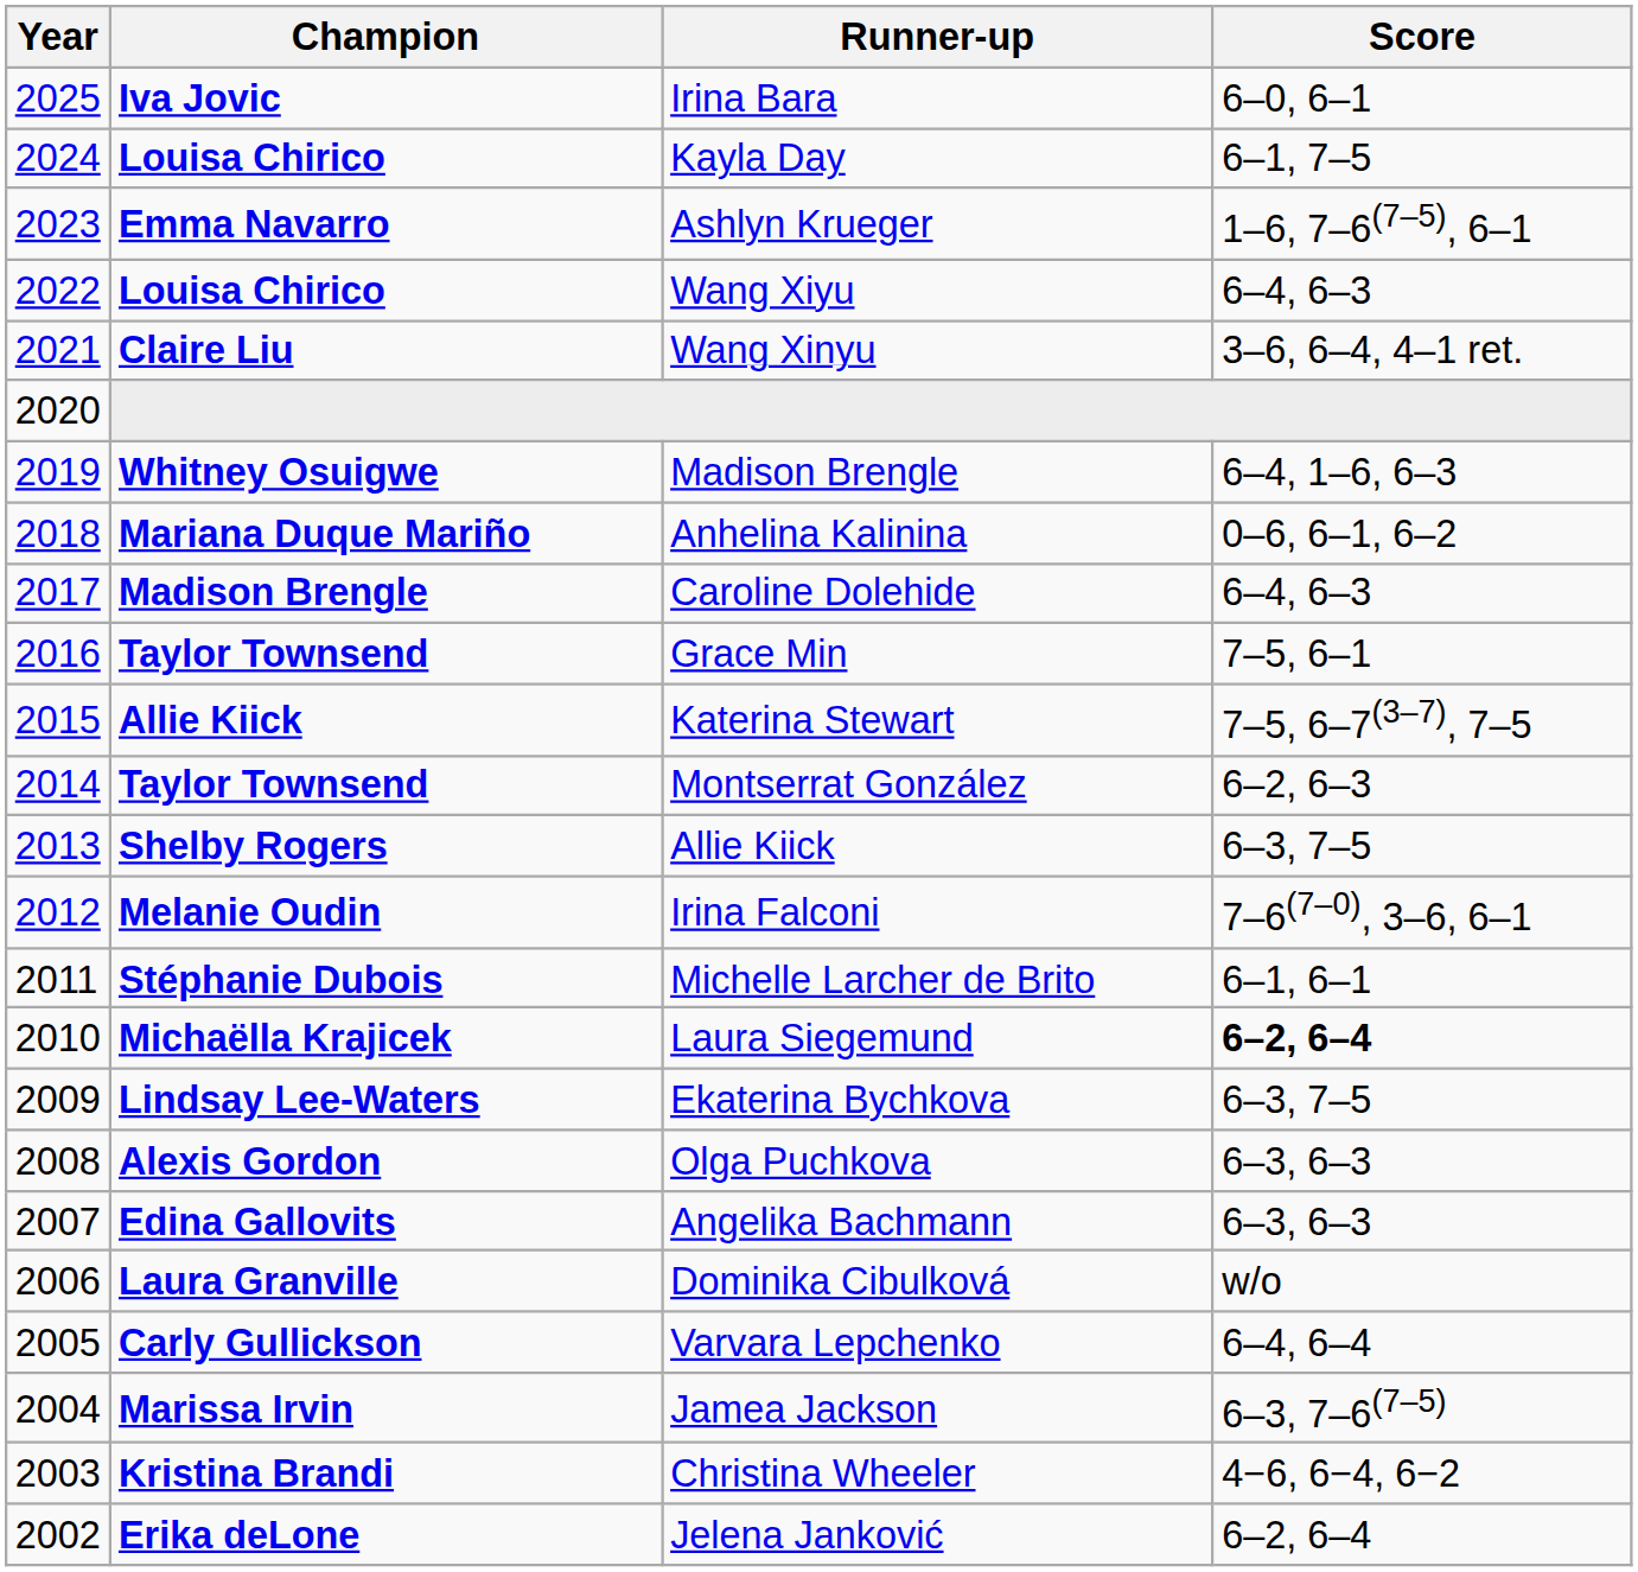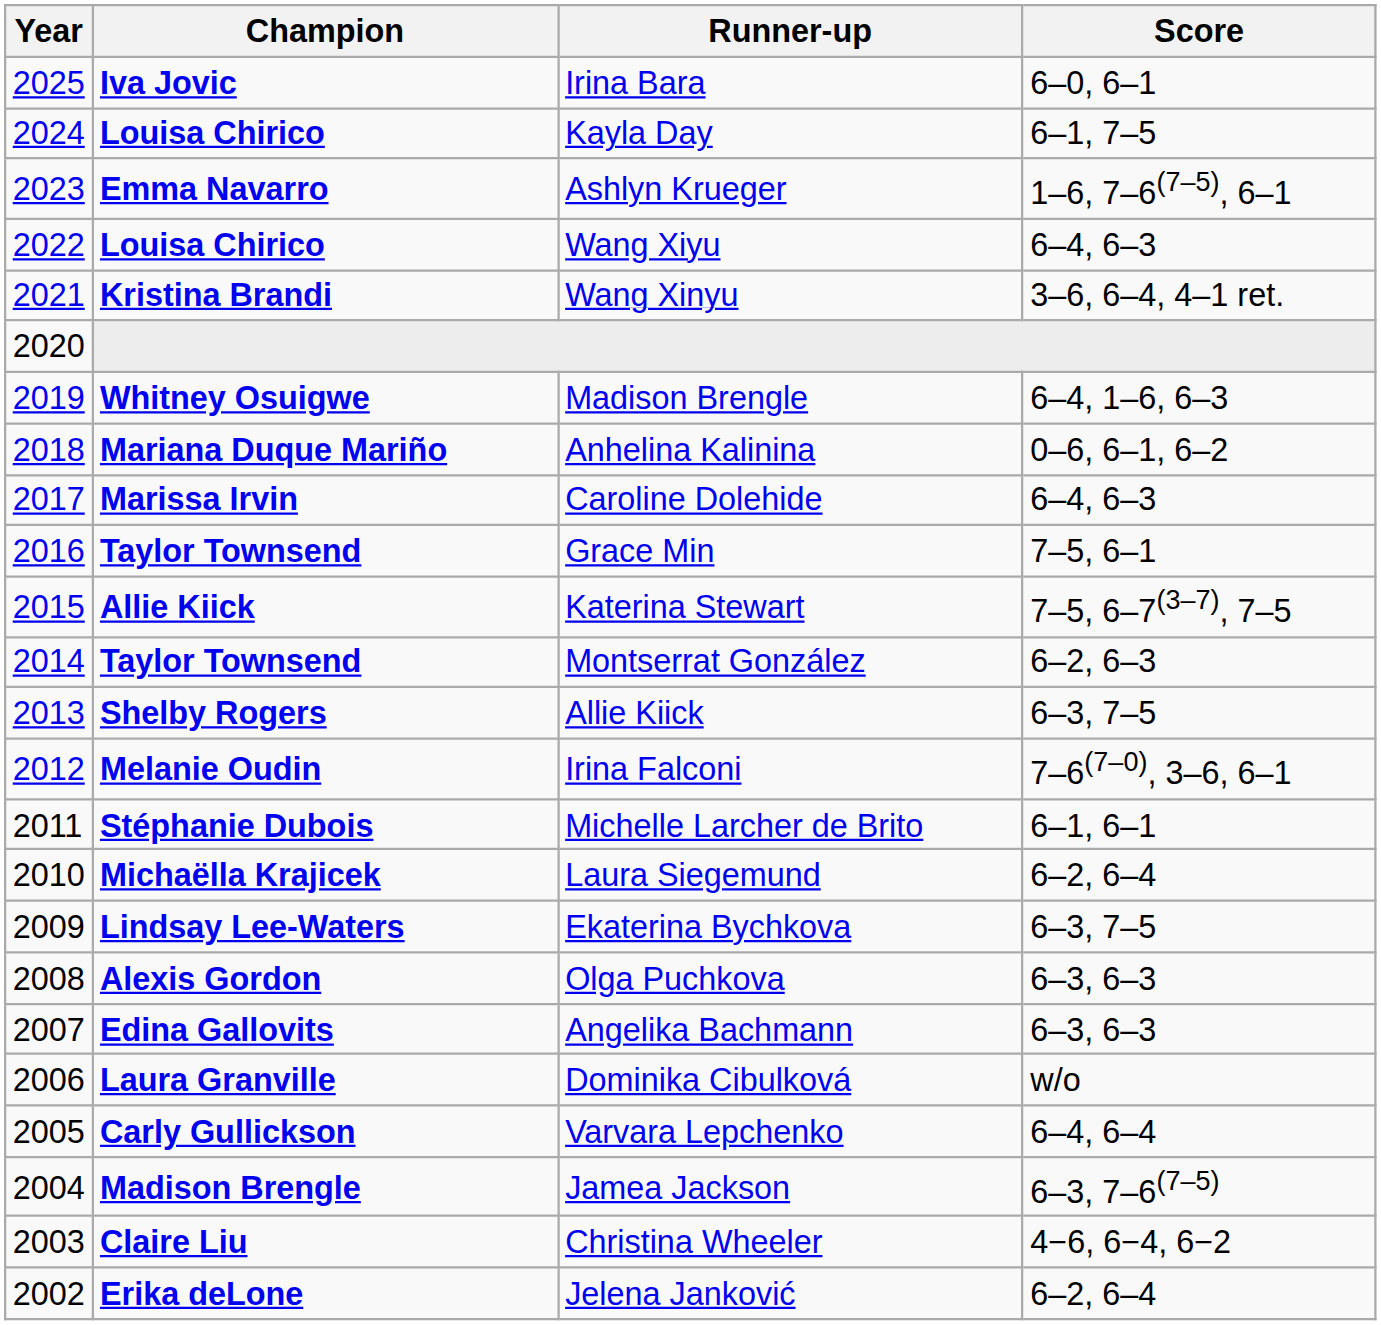Wang Xinyu | Champion: Claire Liu -> Kristina Brandi
Caroline Dolehide | Champion: Madison Brengle -> Marissa Irvin
Laura Siegemund | Score: bold -> normal
Jamea Jackson | Champion: Marissa Irvin -> Madison Brengle
Christina Wheeler | Champion: Kristina Brandi -> Claire Liu
